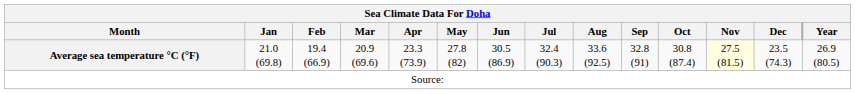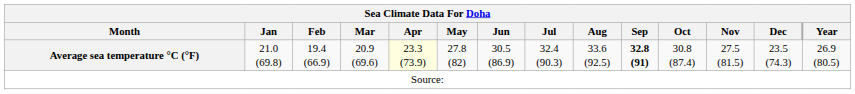row 3 | Apr: no background -> lightyellow background
row 3 | Sep: normal -> bold
row 3 | Nov: lightyellow background -> no background
